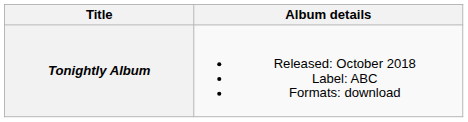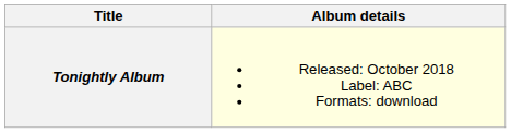Tonightly Album | Album details: no background -> lightyellow background
